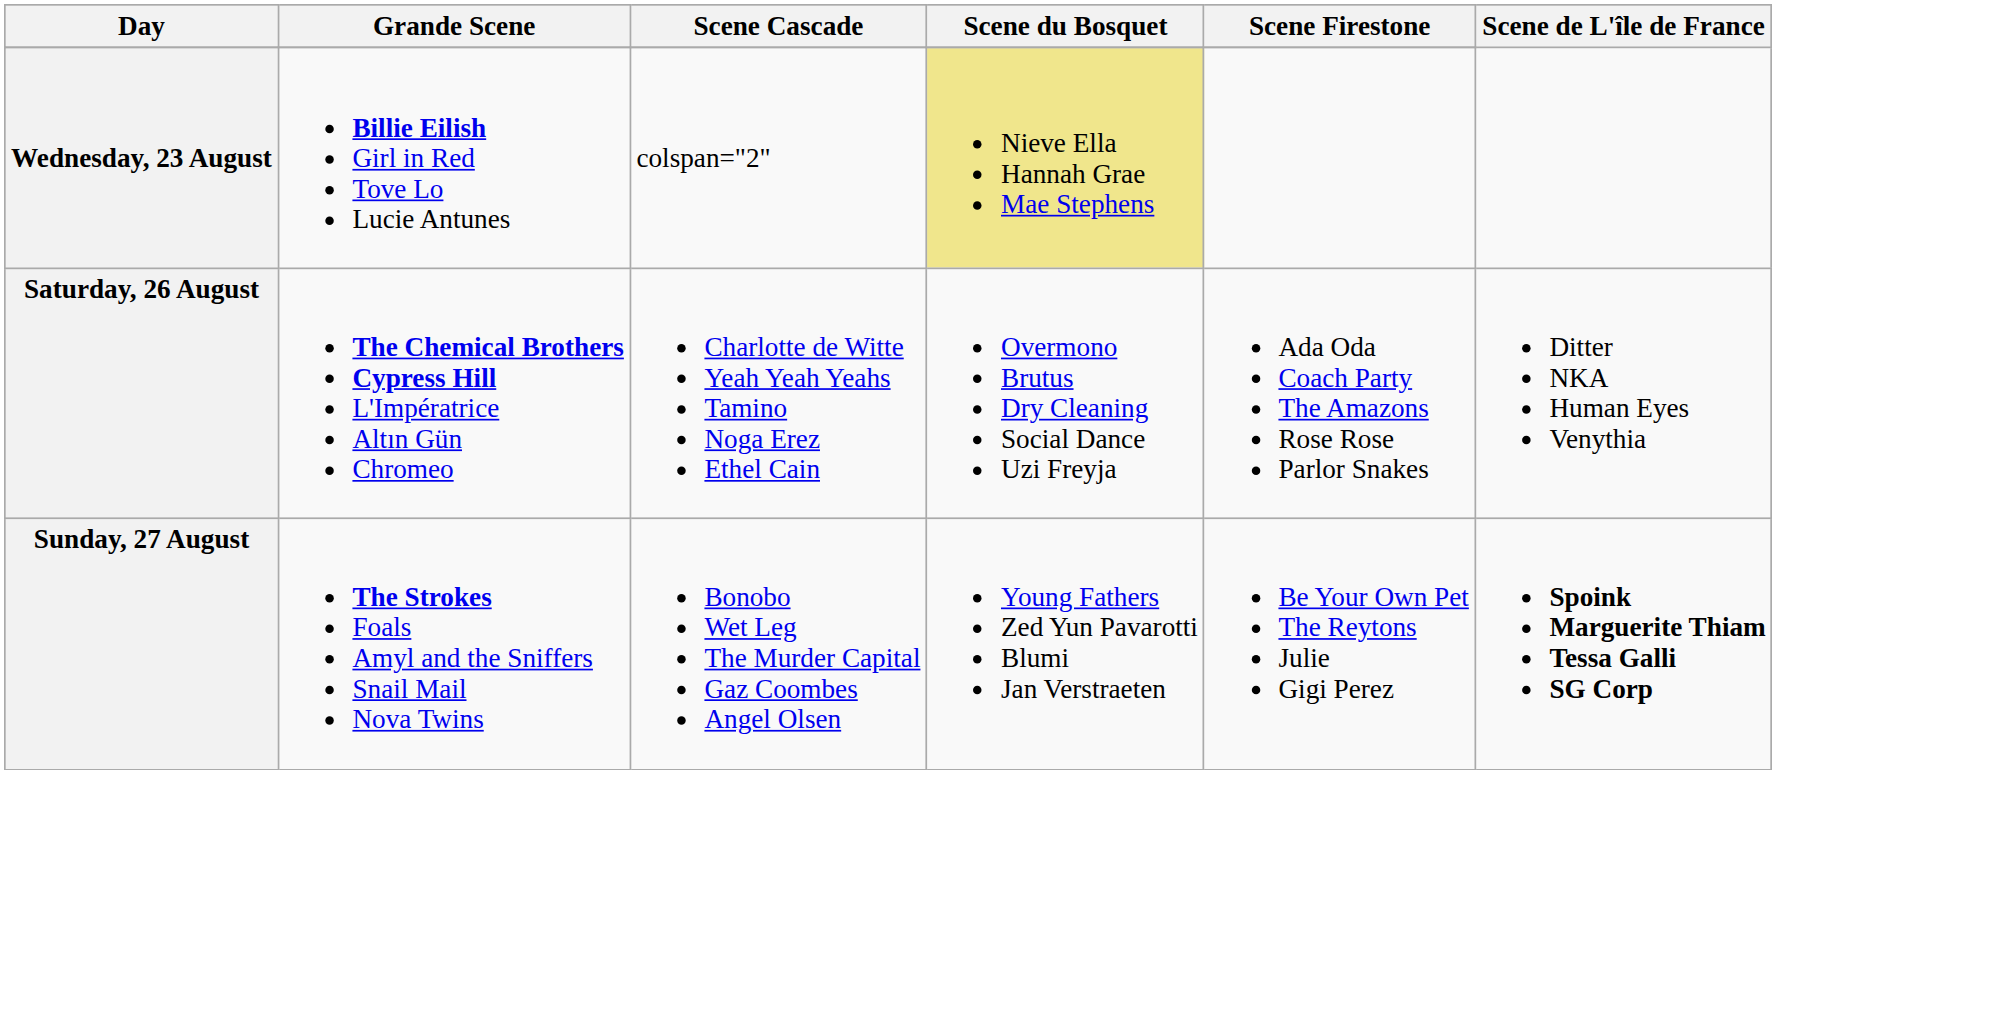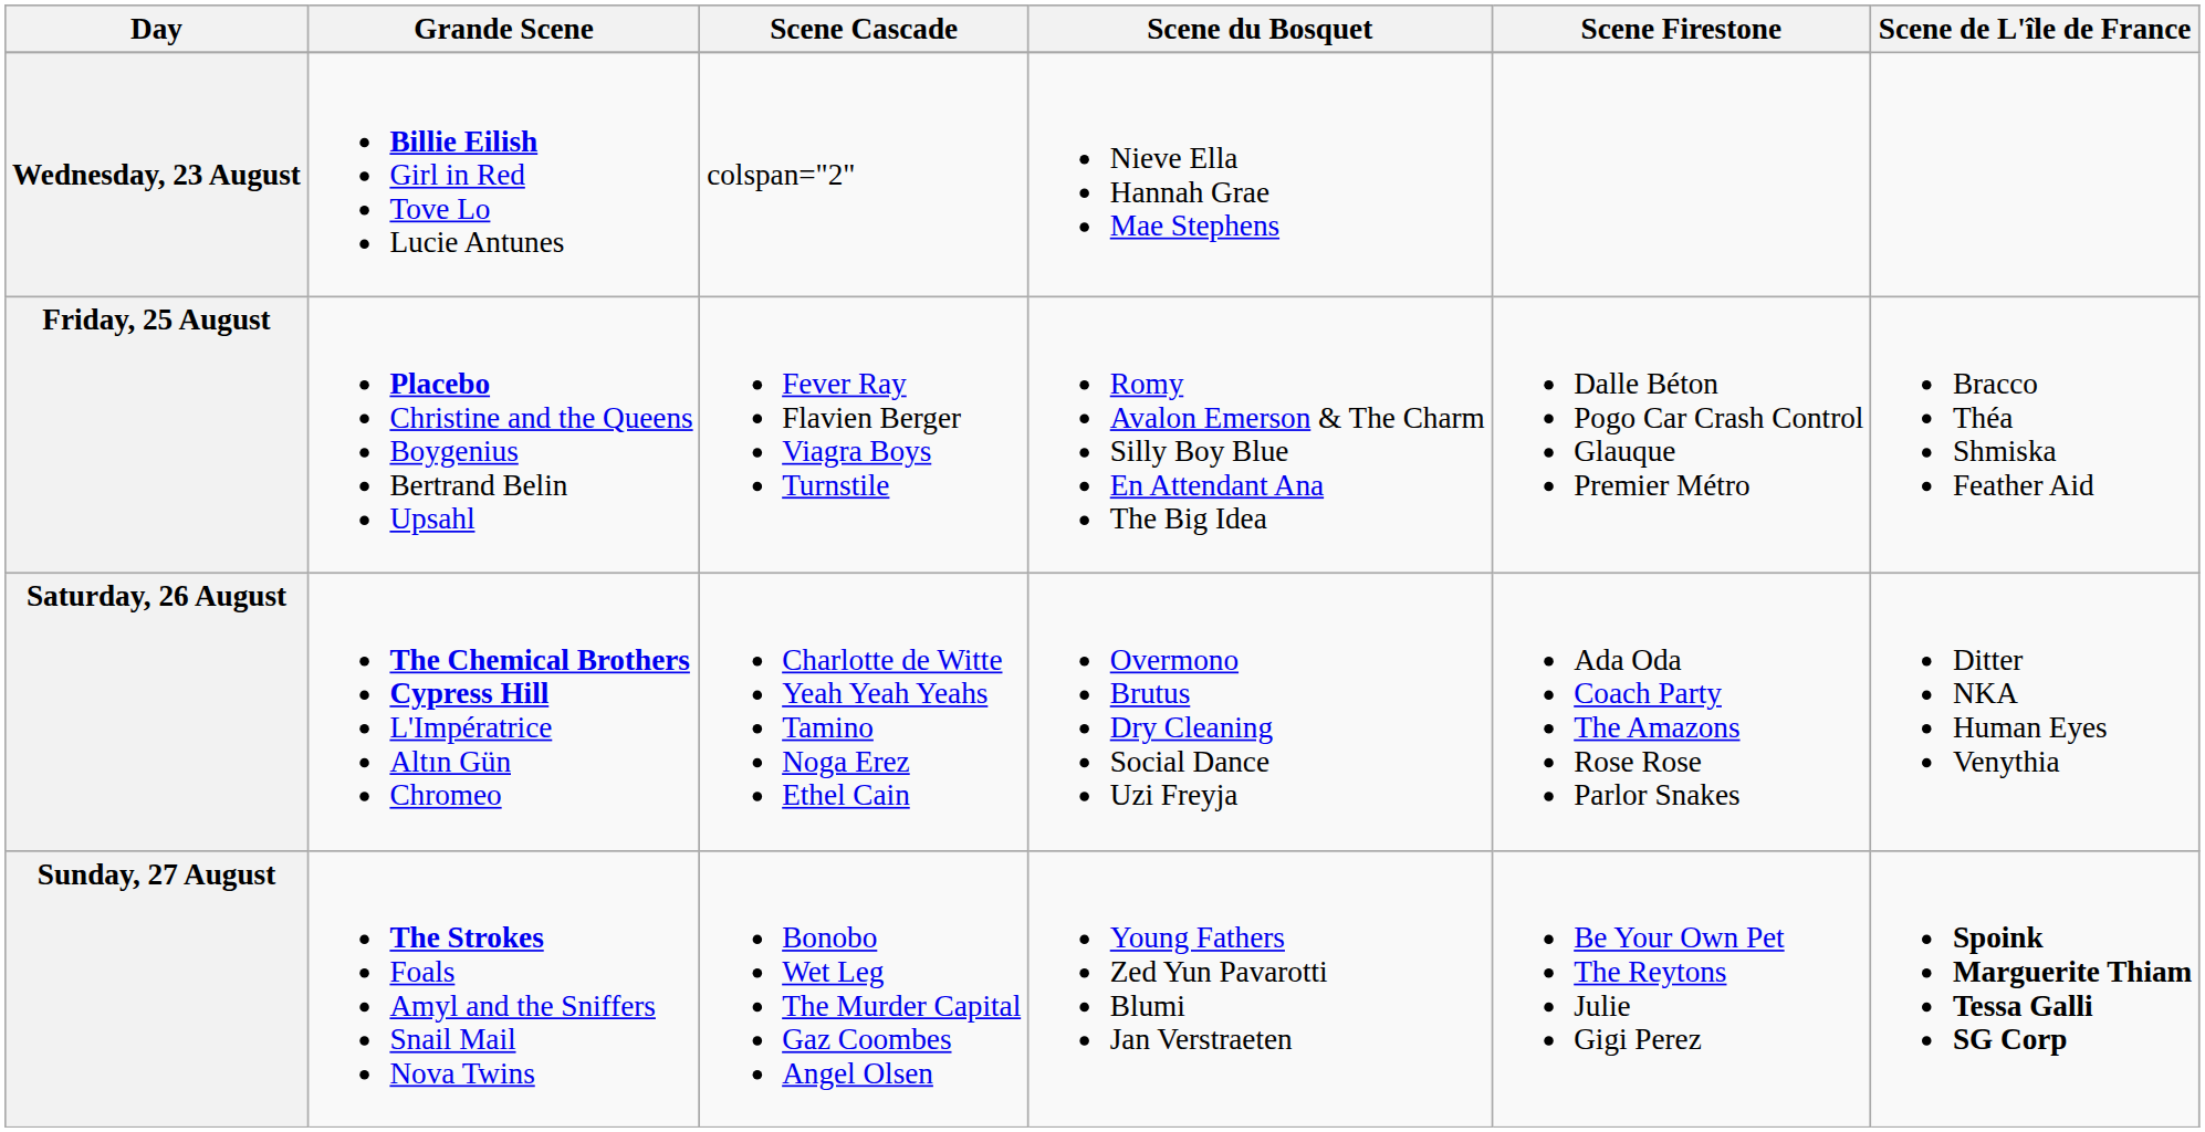Wednesday, 23 August | Scene du Bosquet: khaki background -> no background
+ row: Friday, 25 August | Placebo Christine and the Queens Boygenius Bertrand Belin Upsahl | Fever Ray Flavien Berger Viagra Boys Turnstile | Romy Avalon Emerson & The Charm Silly Boy Blue En Attendant Ana The Big Idea | Dalle Béton Pogo Car Crash Control Glauque Premier Métro | Bracco Théa Shmiska Feather Aid
